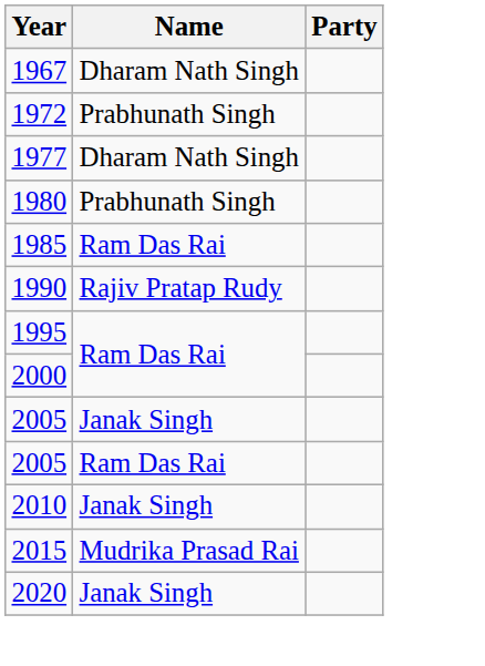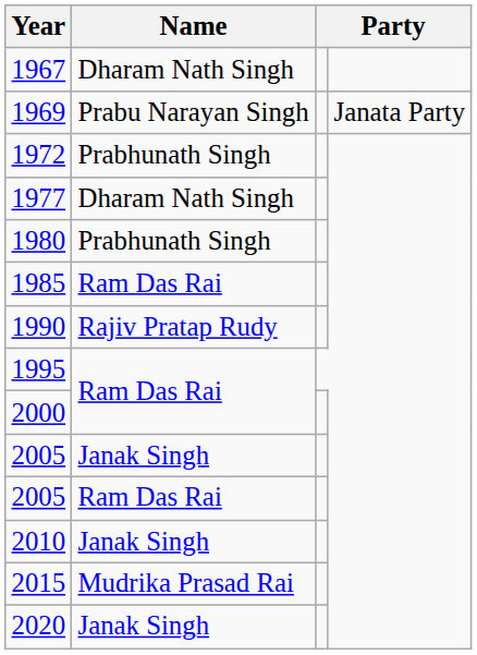+ row: 1969 | Prabu Narayan Singh | Janata Party
